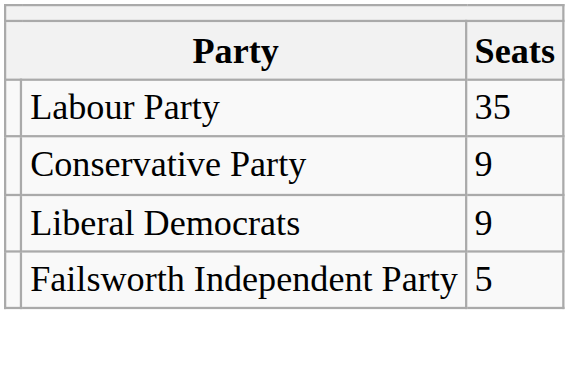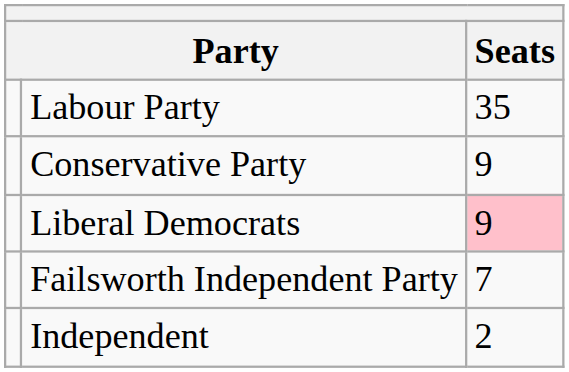Liberal Democrats | Seats: no background -> pink background
Failsworth Independent Party | Seats: 5 -> 7
+ row: Independent | 2
